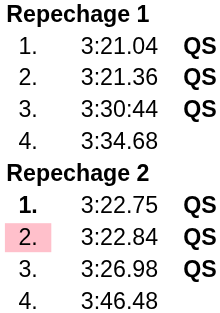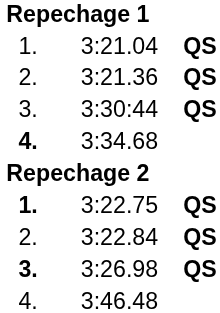3:34.68 | column 1: normal -> bold
3:22.84 | column 1: pink background -> no background
3:26.98 | column 1: normal -> bold
